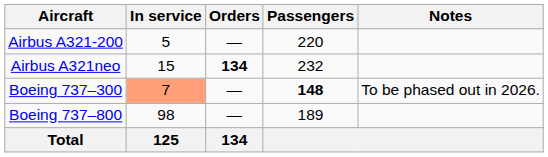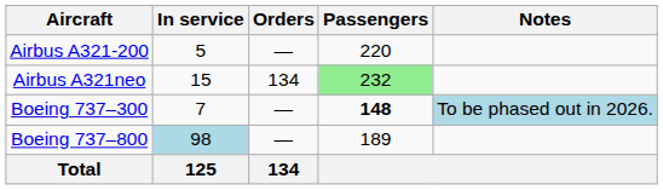Airbus A321neo | Orders: bold -> normal
Airbus A321neo | Passengers: no background -> lightgreen background
Boeing 737–300 | In service: lightsalmon background -> no background
Boeing 737–300 | Notes: no background -> lightblue background
Boeing 737–800 | In service: no background -> lightblue background
